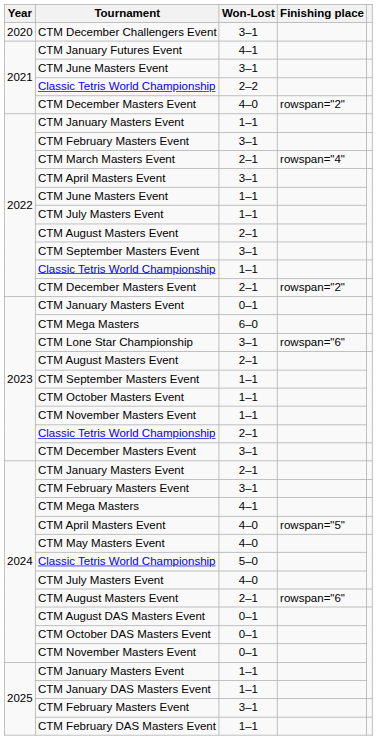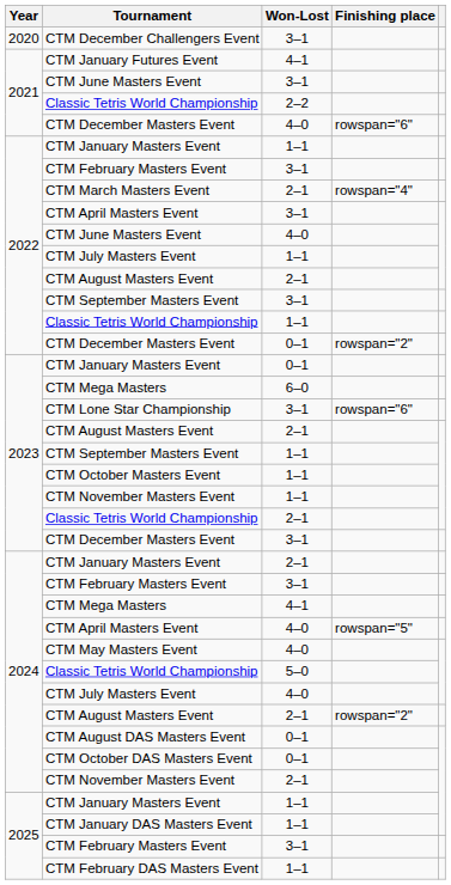2021 / CTM December Masters Event | Finishing place: rowspan="2" -> rowspan="6"
2022 / CTM June Masters Event | Won-Lost: 1–1 -> 4–0
2022 / CTM December Masters Event | Won-Lost: 2–1 -> 0–1
2024 / CTM August Masters Event | Finishing place: rowspan="6" -> rowspan="2"
2024 / CTM November Masters Event | Won-Lost: 0–1 -> 2–1
